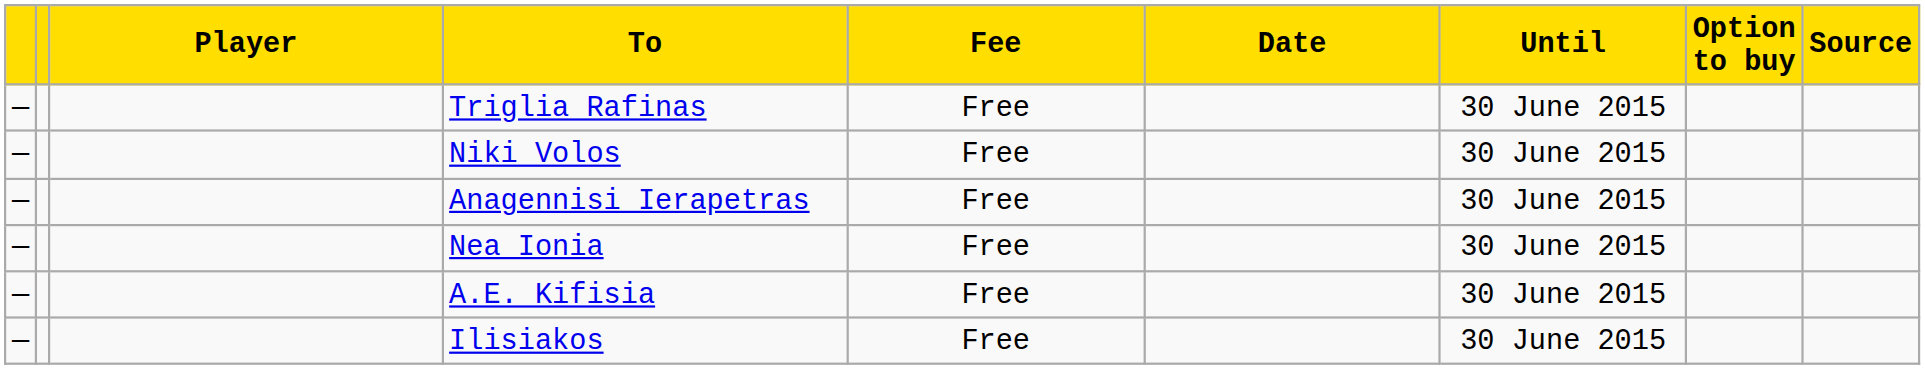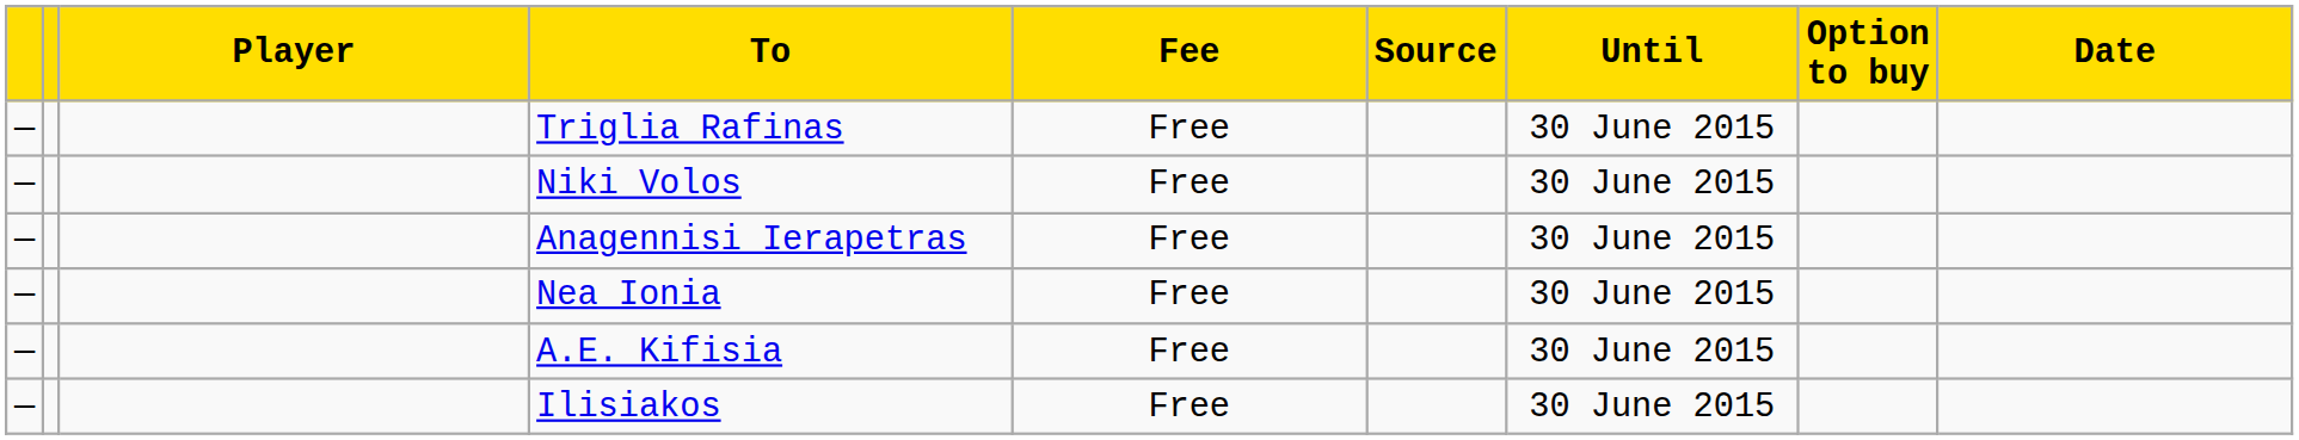columns swapped: Date <-> Source
